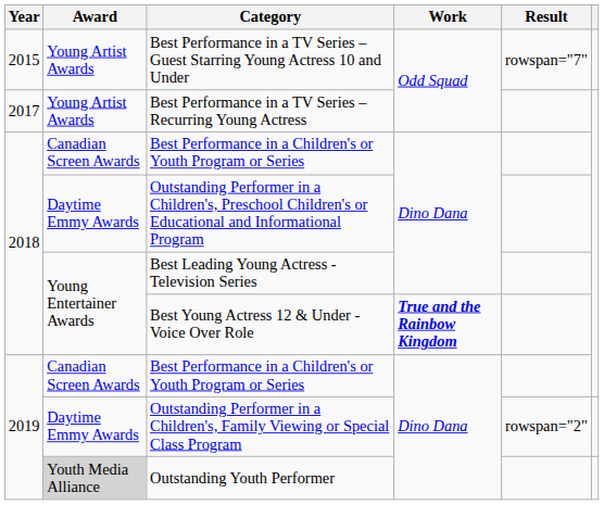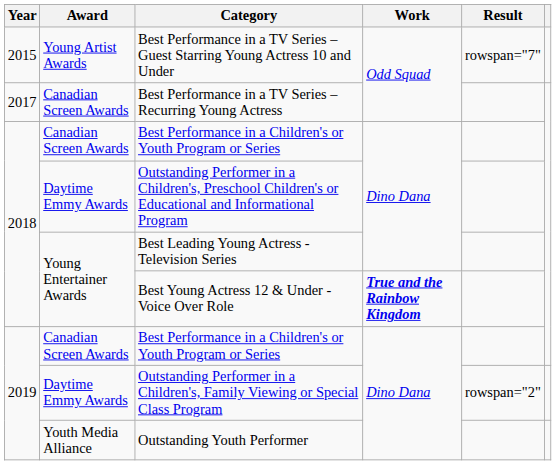Best Performance in a TV Series – Recurring Young Actress | Award: Young Artist Awards -> Canadian Screen Awards
Outstanding Youth Performer | Award: lightgrey background -> no background
